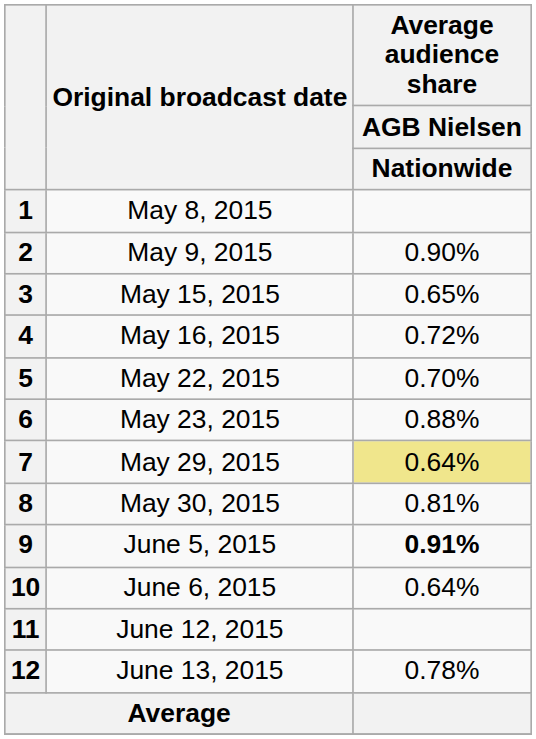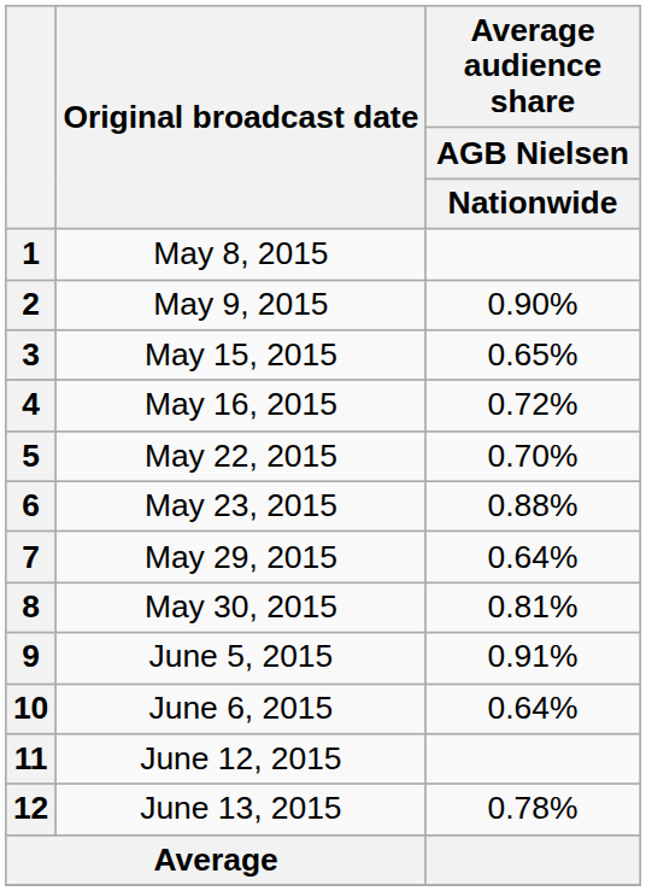7 | Average audience share / AGB Nielsen / Nationwide: khaki background -> no background
9 | Average audience share / AGB Nielsen / Nationwide: bold -> normal
